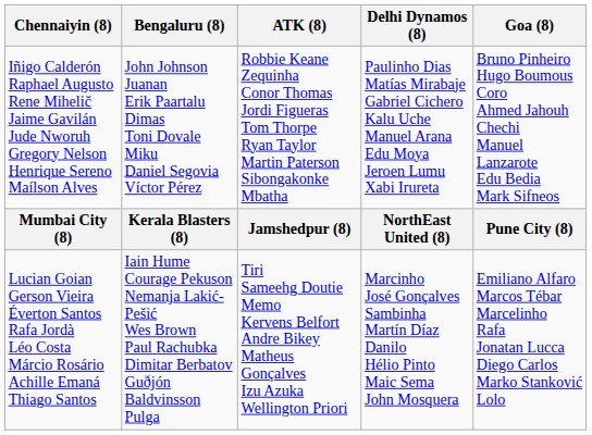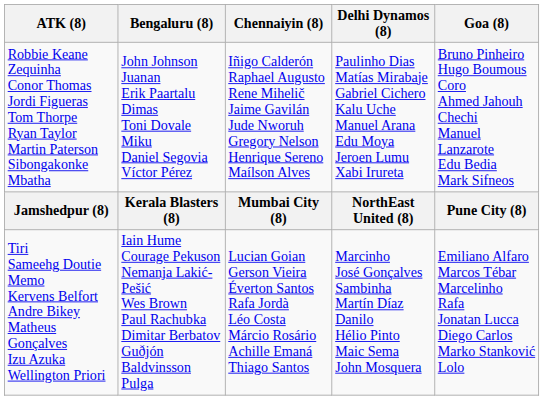columns swapped: ATK (8) <-> Chennaiyin (8)
